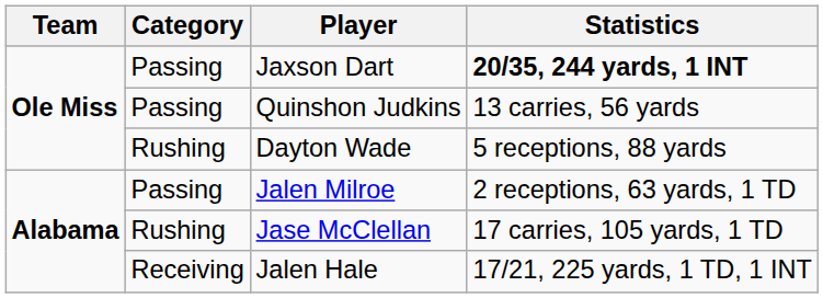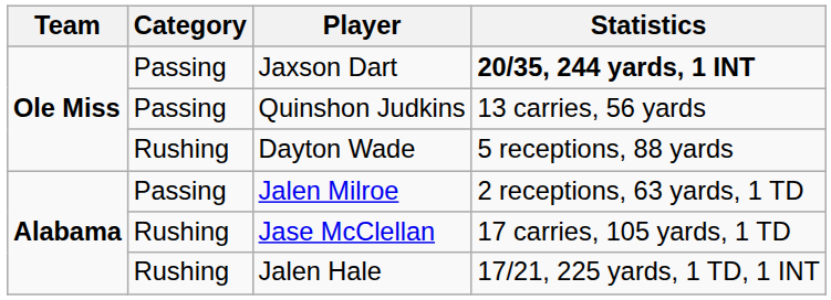Jalen Hale | Category: Receiving -> Rushing
